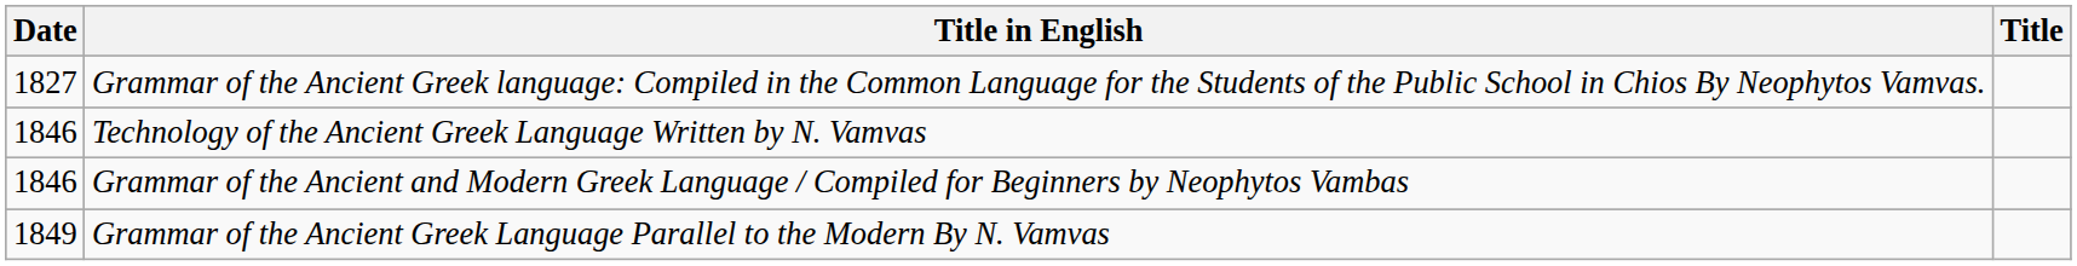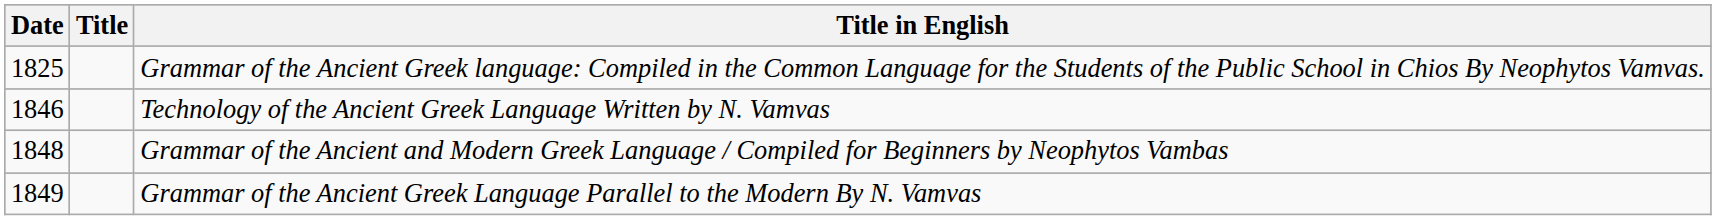columns swapped: Title <-> Title in English
row 2 | Date: 1827 -> 1825
row 4 | Date: 1846 -> 1848
